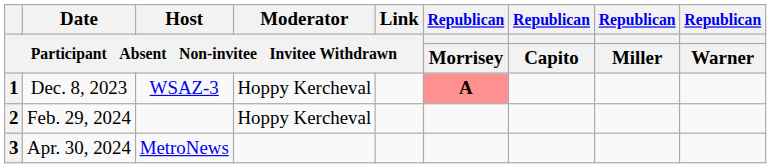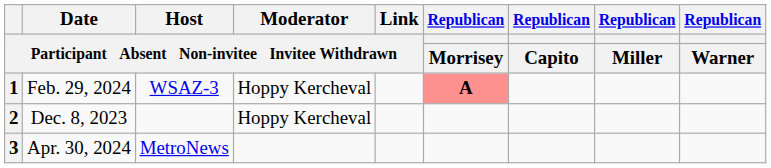1 | Date / Participant Absent Non-invitee Invitee Withdrawn: Dec. 8, 2023 -> Feb. 29, 2024
2 | Date / Participant Absent Non-invitee Invitee Withdrawn: Feb. 29, 2024 -> Dec. 8, 2023
